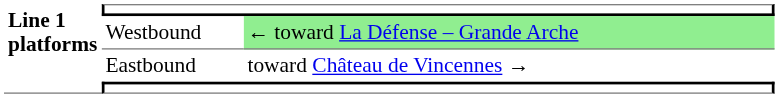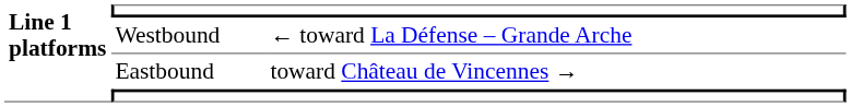Westbound | column 3: lightgreen background -> no background
